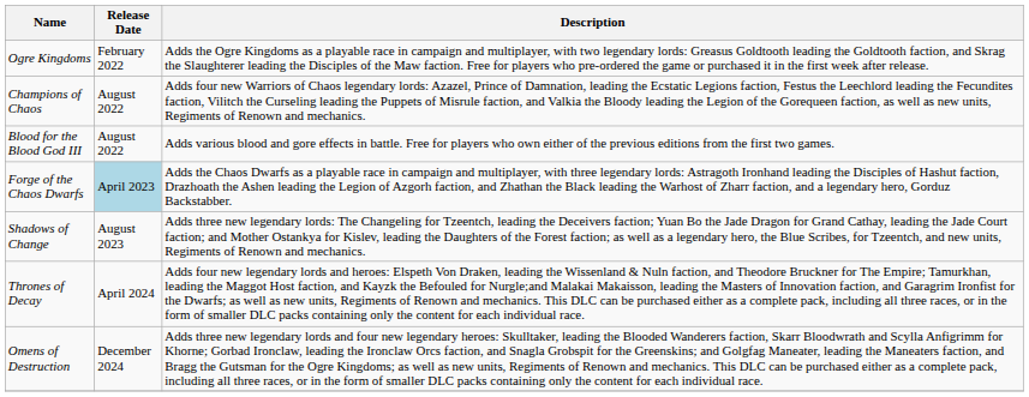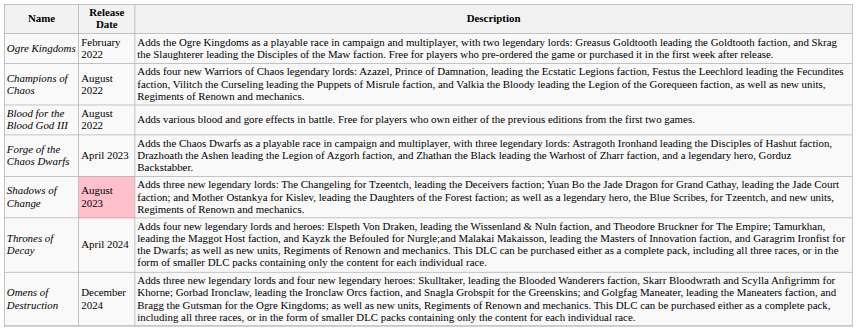Forge of the Chaos Dwarfs | Release Date: lightblue background -> no background
Shadows of Change | Release Date: no background -> pink background
